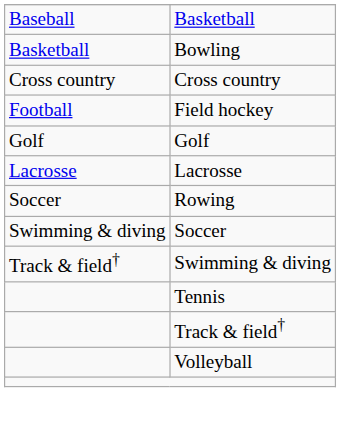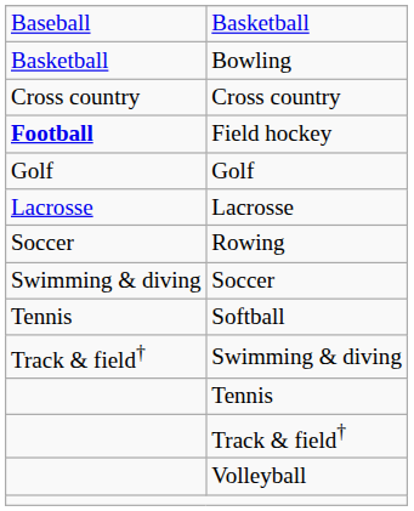Field hockey | column 1: normal -> bold
+ row: Tennis | Softball
